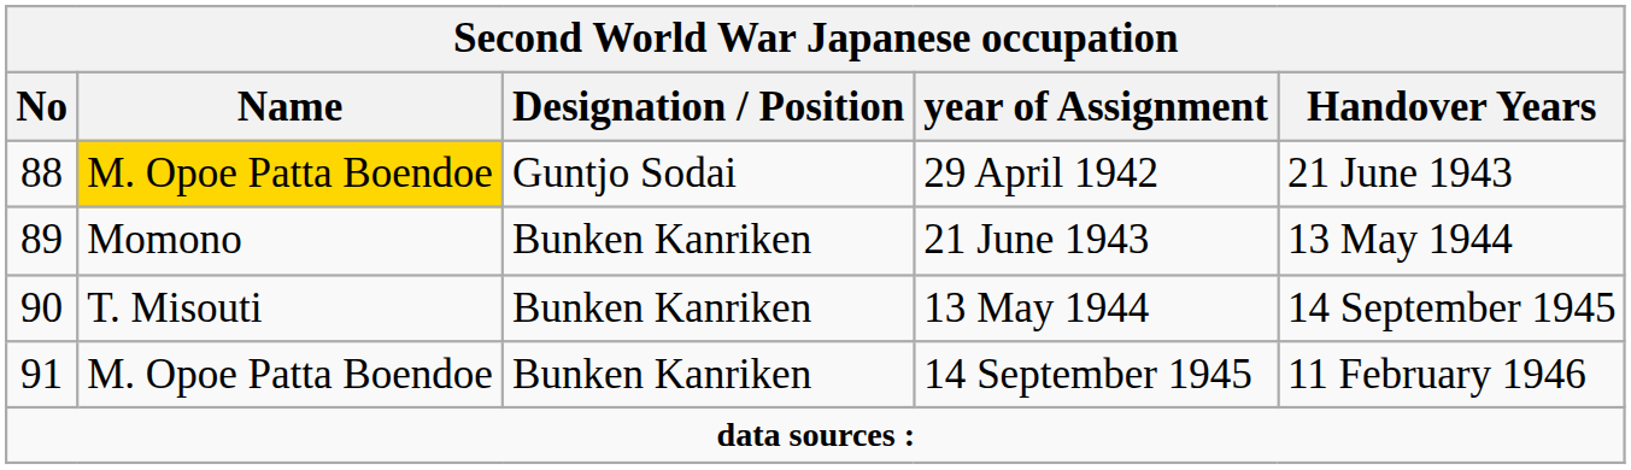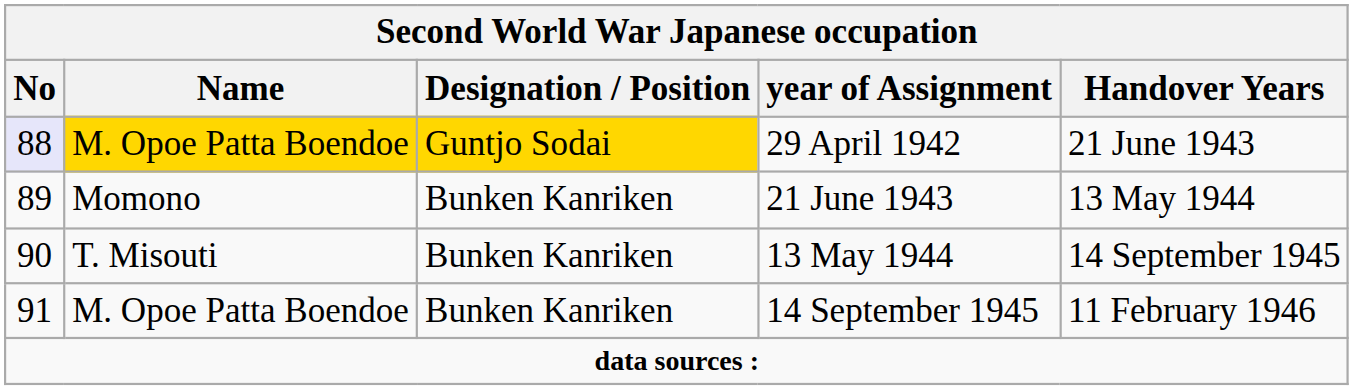29 April 1942 | No: no background -> lavender background
29 April 1942 | Designation / Position: no background -> gold background
